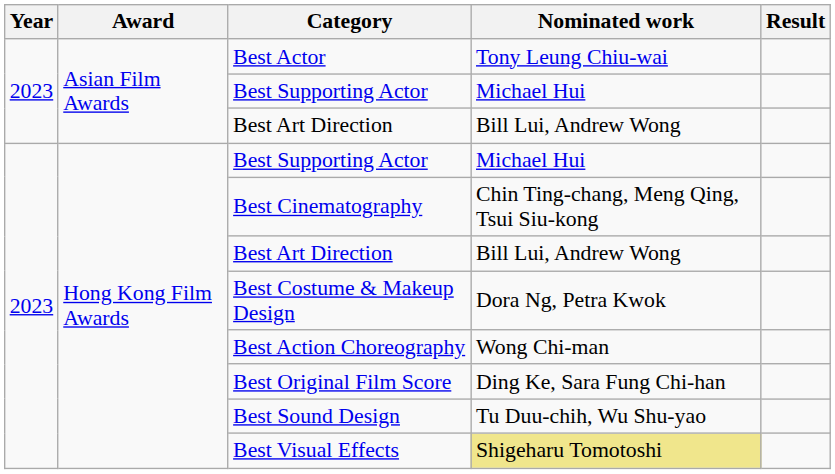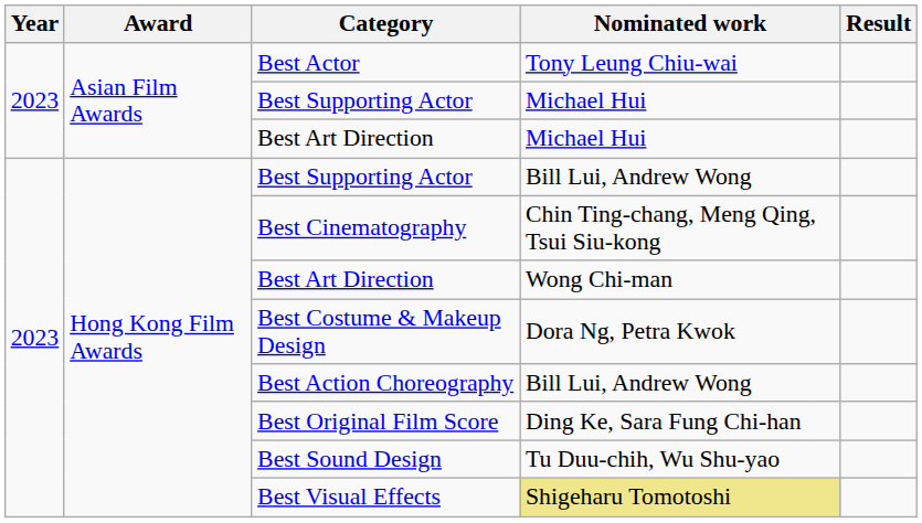Asian Film Awards / Best Art Direction | Nominated work: Bill Lui, Andrew Wong -> Michael Hui
Hong Kong Film Awards / Best Supporting Actor | Nominated work: Michael Hui -> Bill Lui, Andrew Wong
Hong Kong Film Awards / Best Art Direction | Nominated work: Bill Lui, Andrew Wong -> Wong Chi-man
Best Action Choreography | Nominated work: Wong Chi-man -> Bill Lui, Andrew Wong
